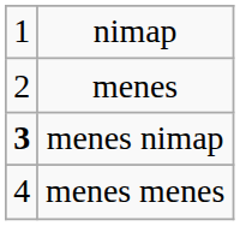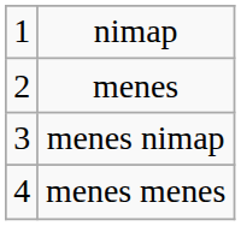menes nimap | column 1: bold -> normal
